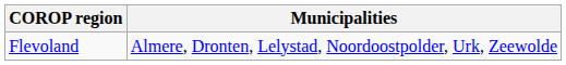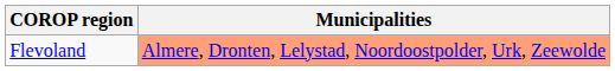Flevoland | Municipalities: no background -> lightsalmon background
